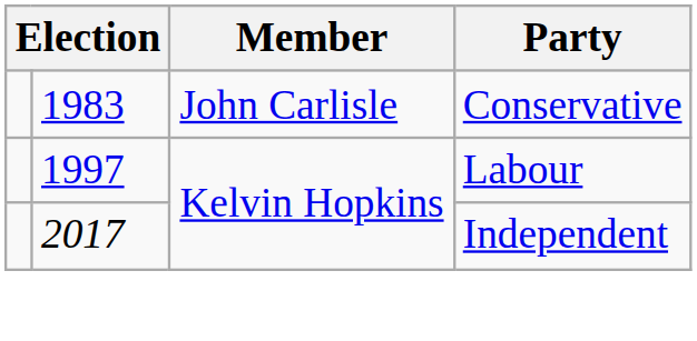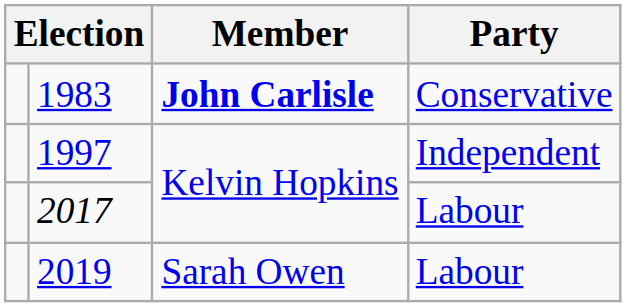1983 | Member: normal -> bold
1997 | Party: Labour -> Independent
2017 | Party: Independent -> Labour
+ row: 2019 | Sarah Owen | Labour
